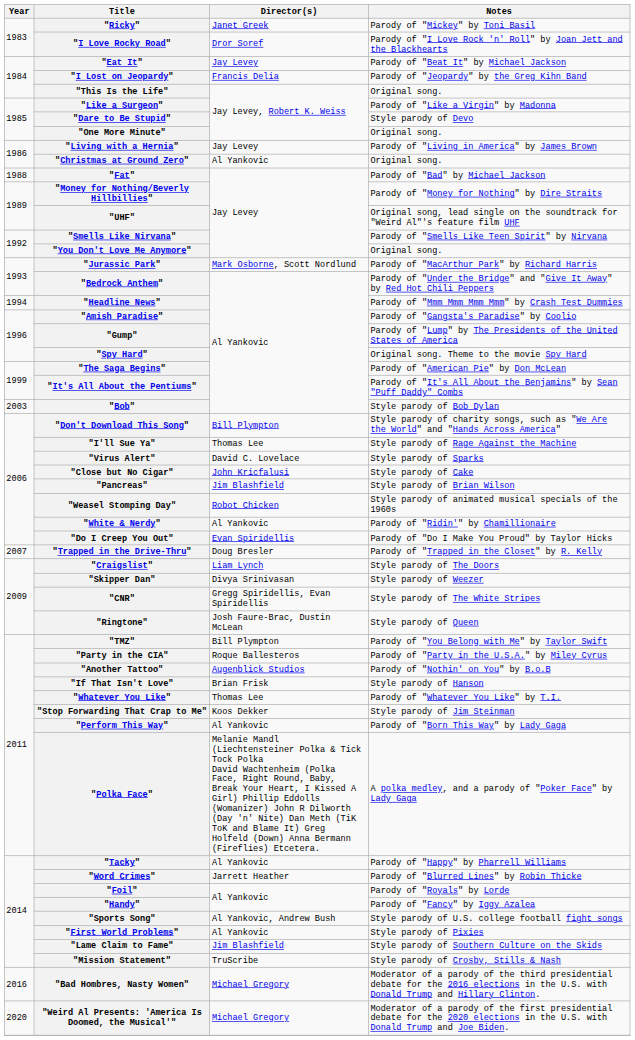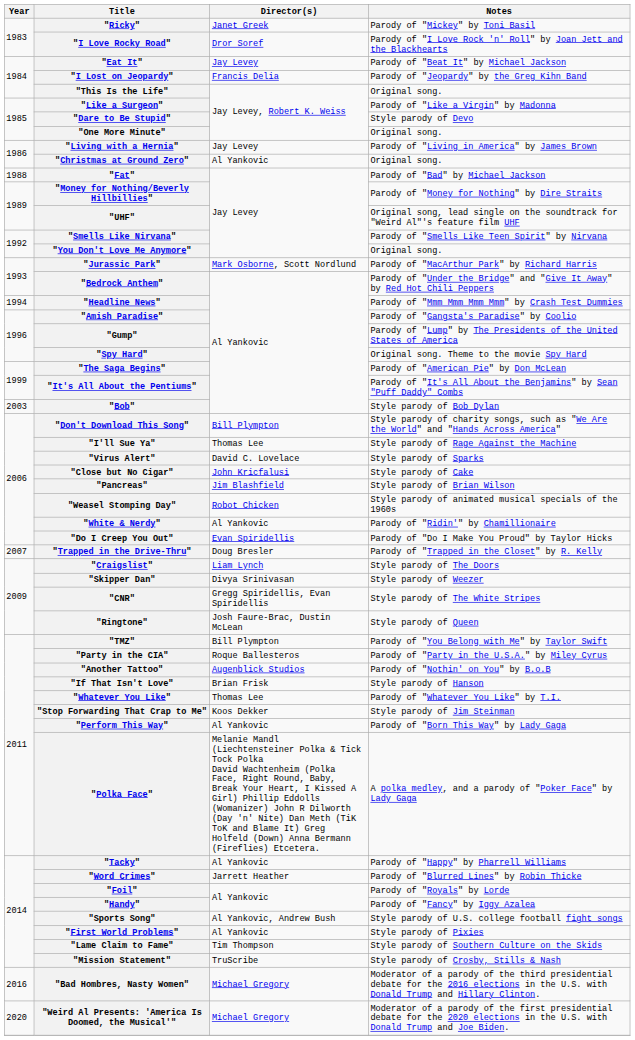"Lame Claim to Fame" | Director(s): Jim Blashfield -> Tim Thompson
